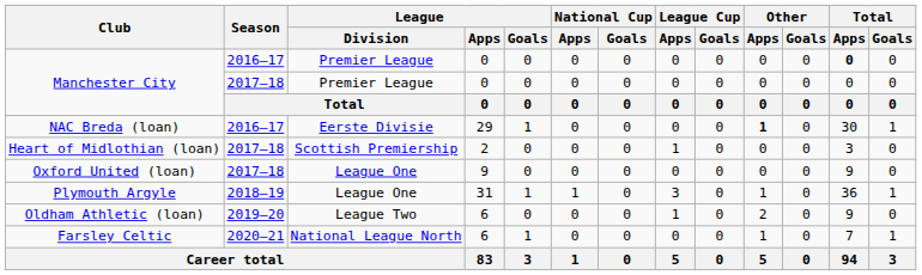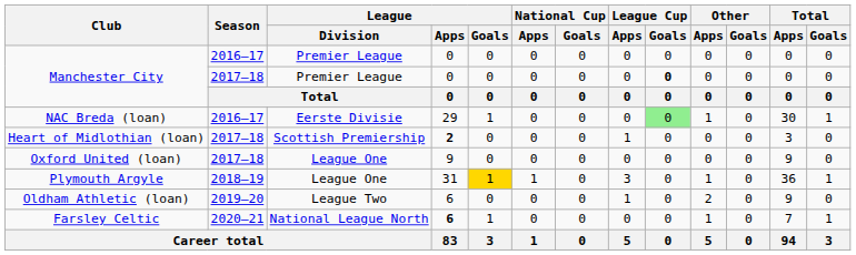Manchester City / 2016–17 | Total / Apps: bold -> normal
Manchester City / 2017–18 | League Cup / Goals: normal -> bold
NAC Breda (loan) | League Cup / Goals: no background -> lightgreen background
NAC Breda (loan) | Other / Apps: bold -> normal
Heart of Midlothian (loan) | League / Apps: normal -> bold
Plymouth Argyle | League / Goals: no background -> gold background
Farsley Celtic | League / Apps: normal -> bold
